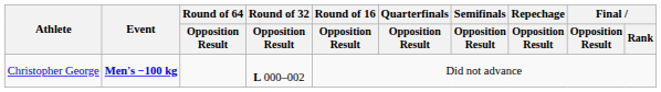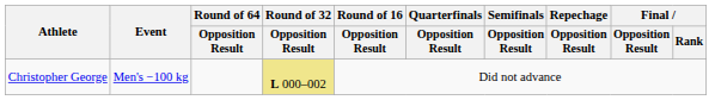Christopher George | Event: bold -> normal
Christopher George | Round of 32 / Opposition Result: no background -> khaki background
